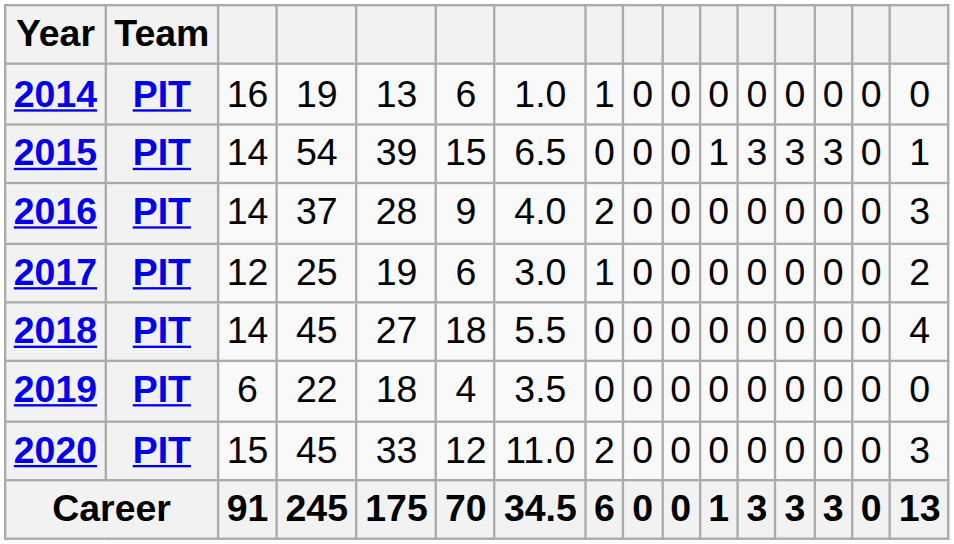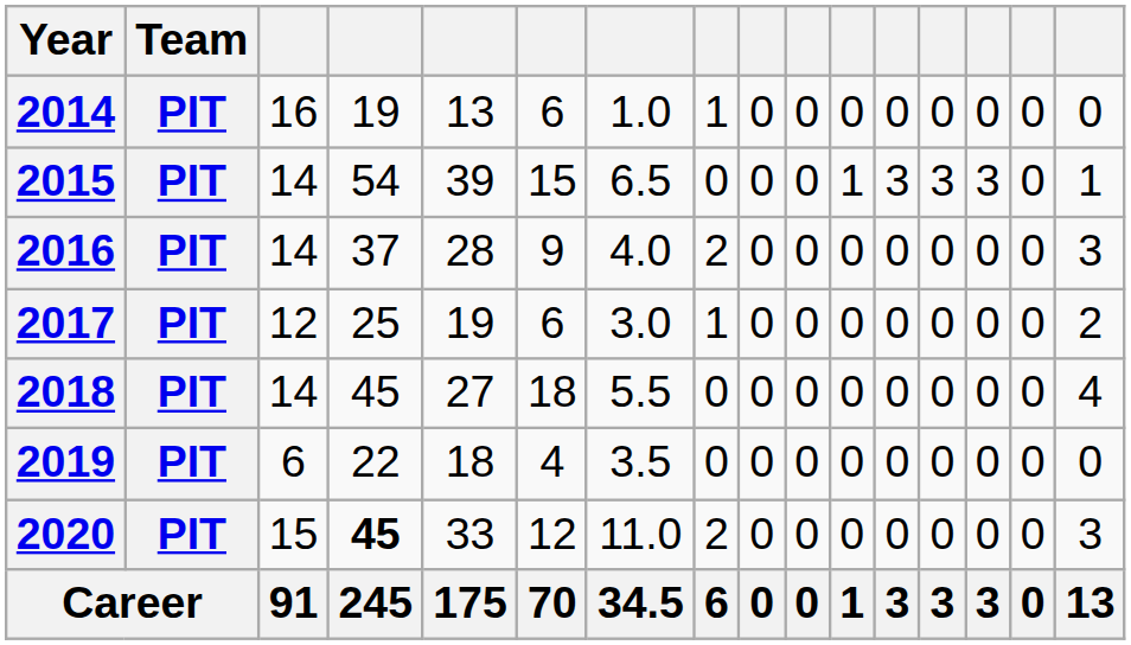2020 | column 4: normal -> bold
